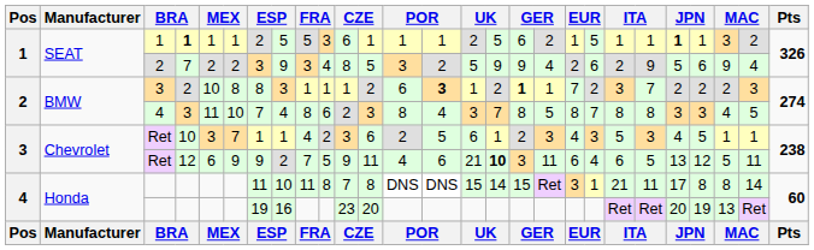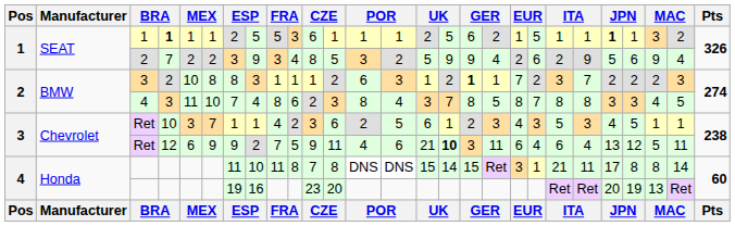row 4 | column 14: bold -> normal
row 7 | column 22: 5 -> 4
